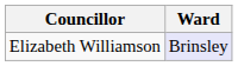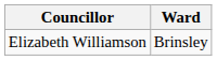Elizabeth Williamson | Ward: lavender background -> no background
